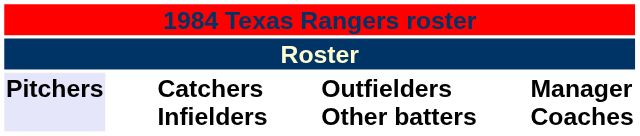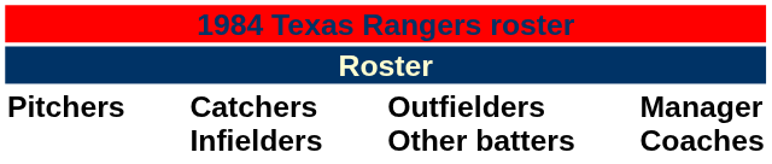Pitchers | column 1: lavender background -> no background
